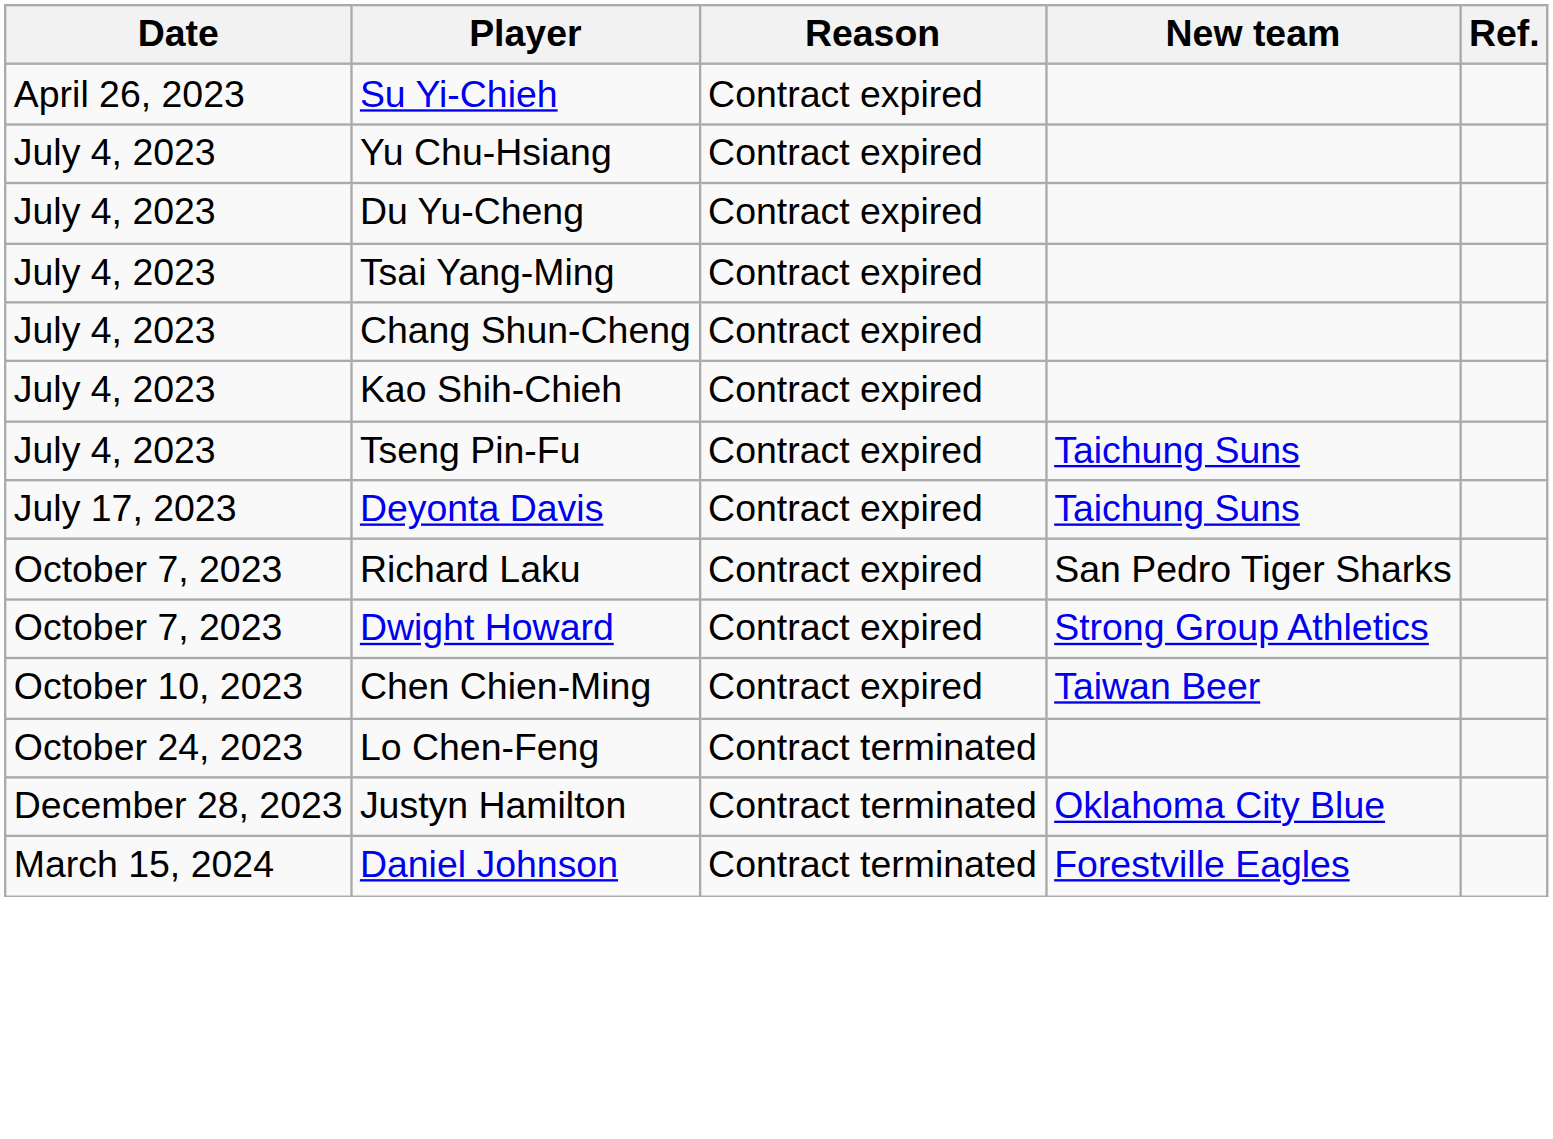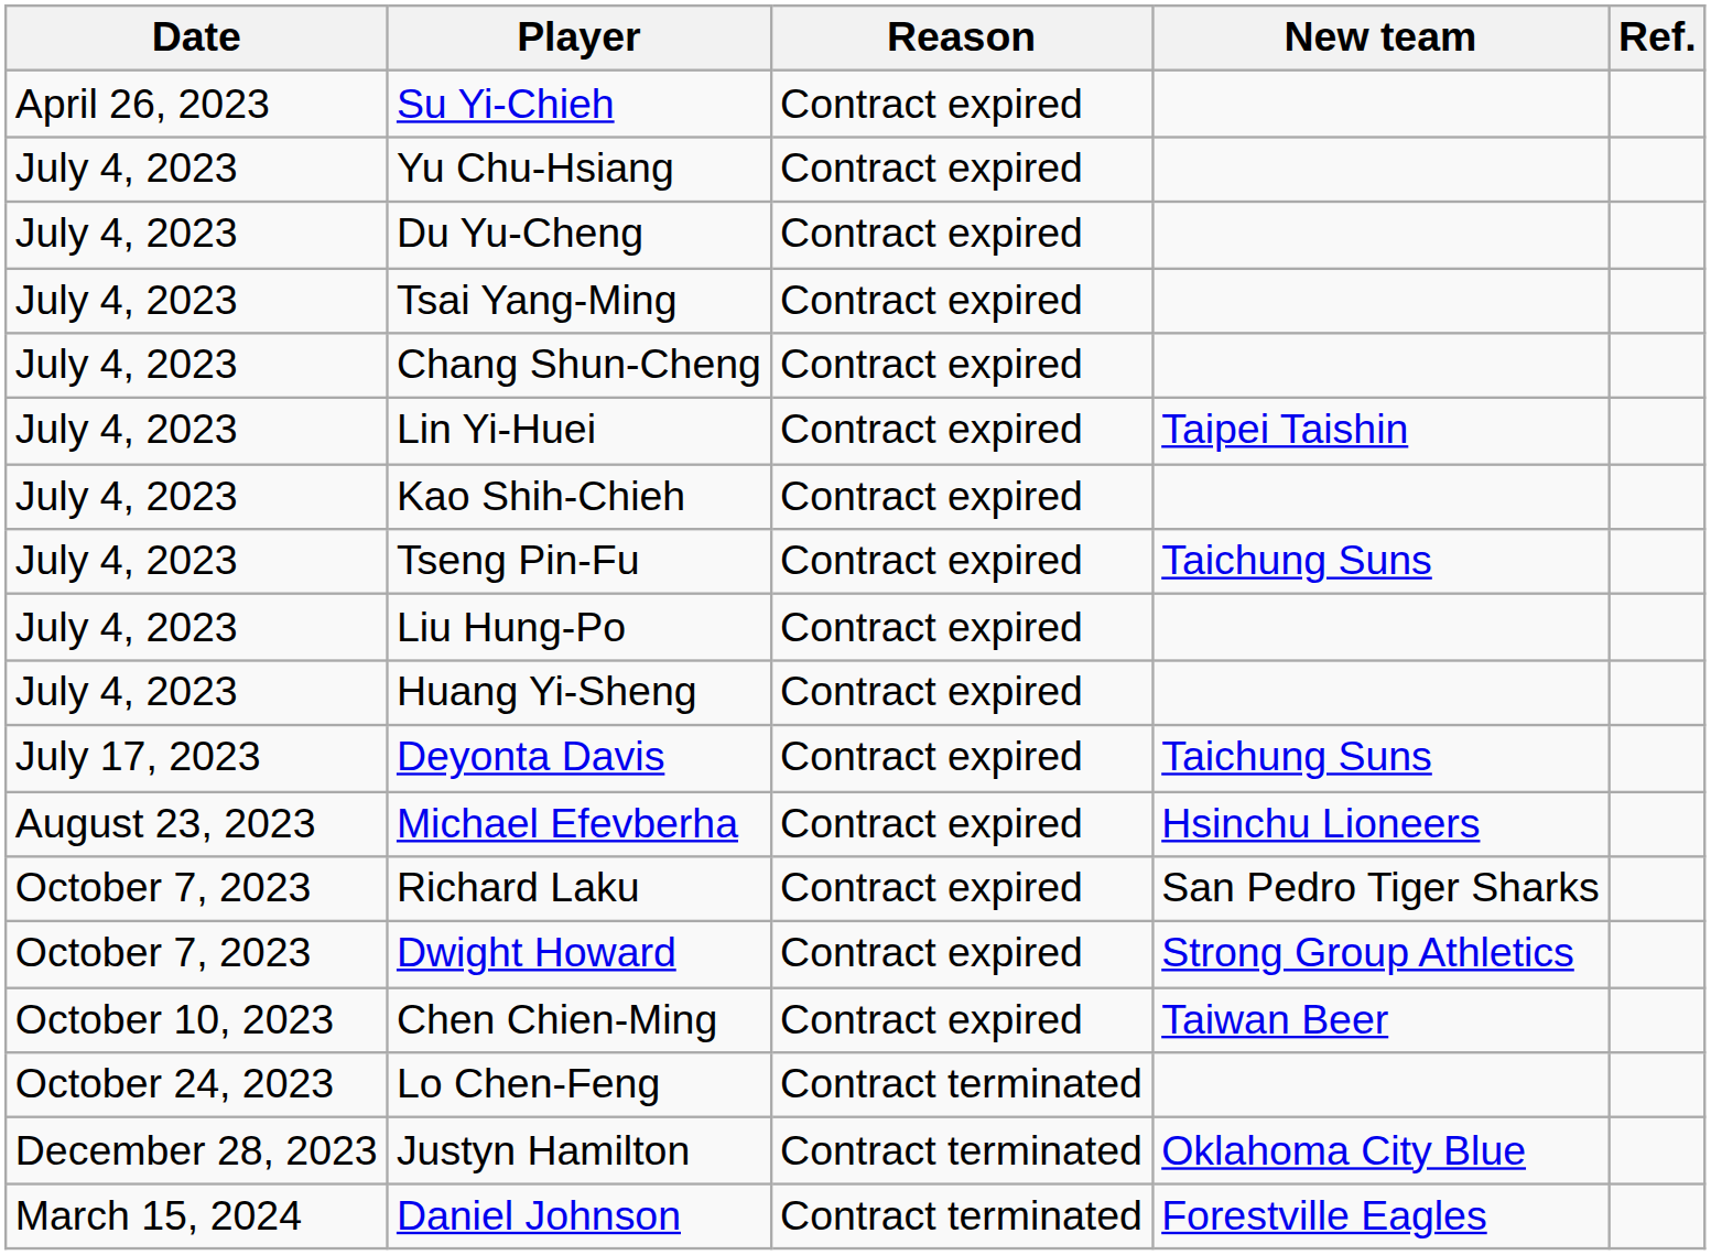+ row: July 4, 2023 | Lin Yi-Huei | Contract expired | Taipei Taishin
+ row: July 4, 2023 | Liu Hung-Po | Contract expired
+ row: July 4, 2023 | Huang Yi-Sheng | Contract expired
+ row: August 23, 2023 | Michael Efevberha | Contract expired | Hsinchu Lioneers
